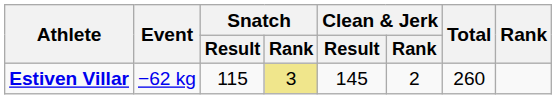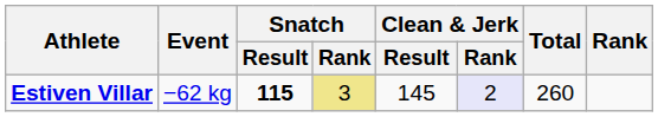Estiven Villar | Snatch / Result: normal -> bold
Estiven Villar | Clean & Jerk / Rank: no background -> lavender background
